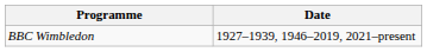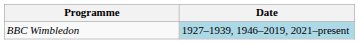BBC Wimbledon | Date: no background -> lightblue background
